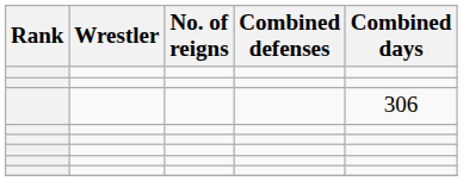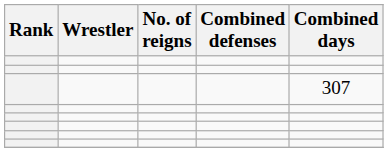row 4 | Combined days: 306 -> 307
